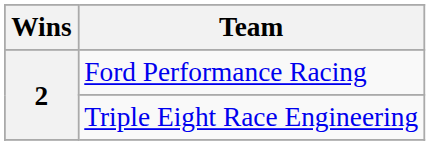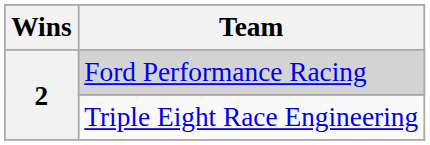Ford Performance Racing | Team: no background -> lightgrey background
